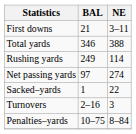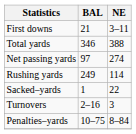rows swapped: Rushing yards <-> Net passing yards
